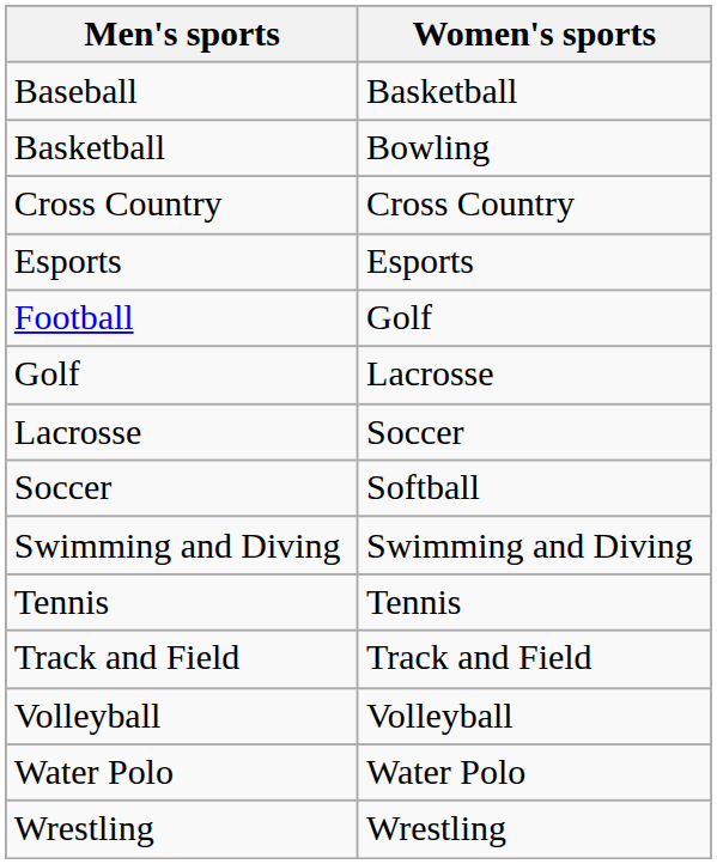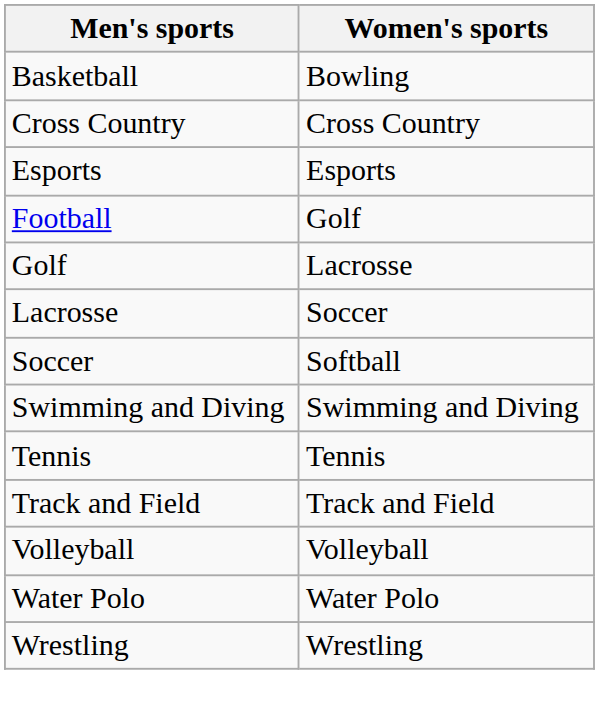- row: Baseball | Basketball
